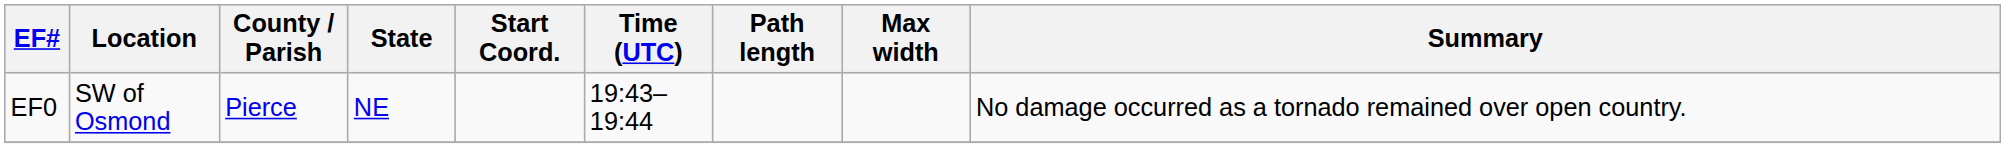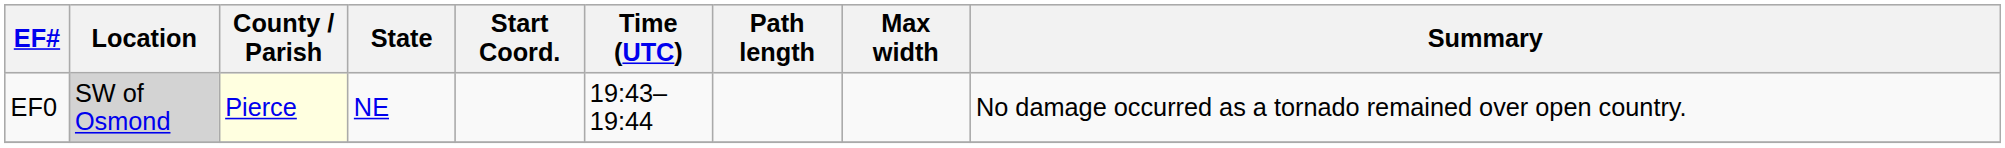EF0 | Location: no background -> lightgrey background
EF0 | County / Parish: no background -> lightyellow background
